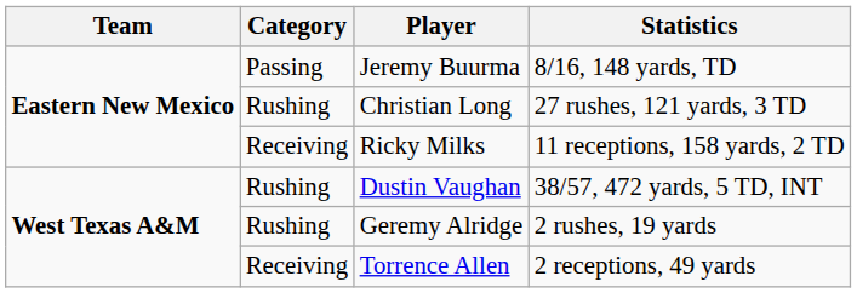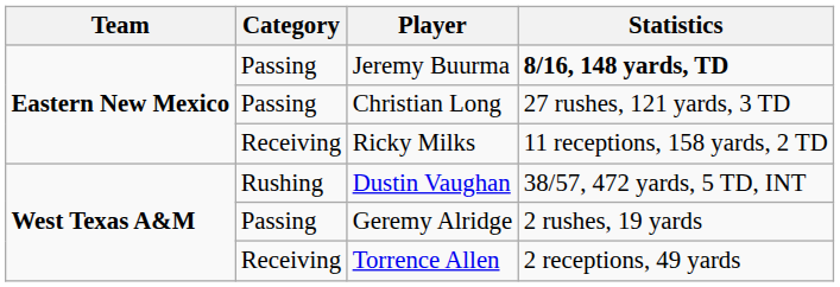Jeremy Buurma | Statistics: normal -> bold
Christian Long | Category: Rushing -> Passing
Geremy Alridge | Category: Rushing -> Passing
